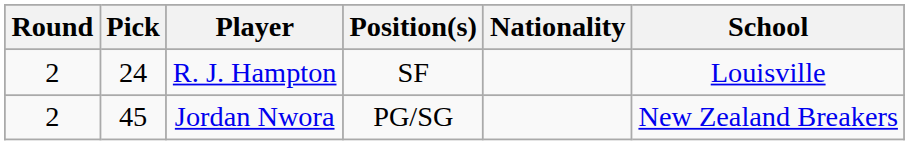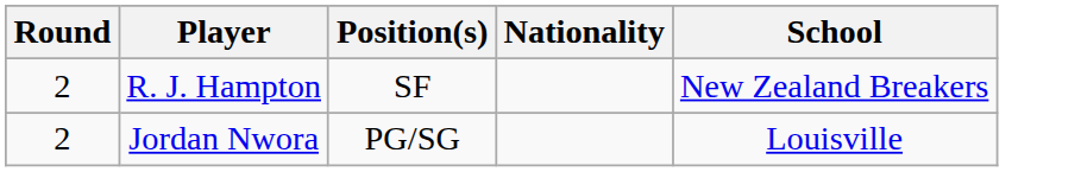- column: Pick | 24 | 45
R. J. Hampton | School: Louisville -> New Zealand Breakers
Jordan Nwora | School: New Zealand Breakers -> Louisville
